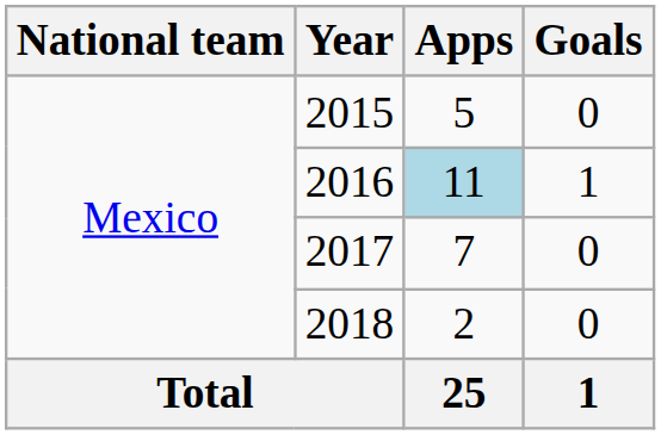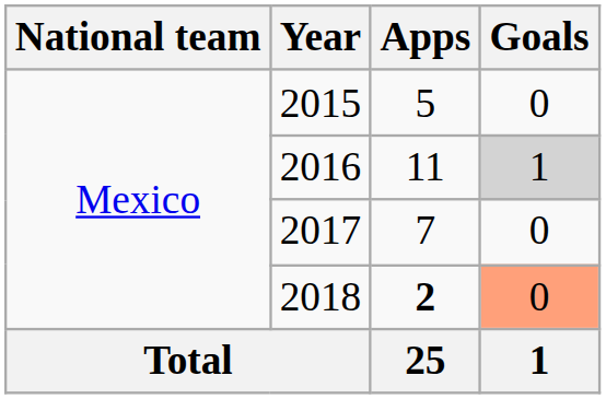2016 | Apps: lightblue background -> no background
2016 | Goals: no background -> lightgrey background
2018 | Apps: normal -> bold
2018 | Goals: no background -> lightsalmon background
